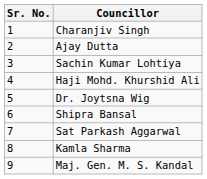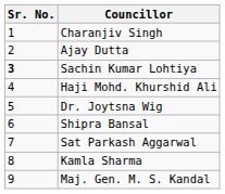Sachin Kumar Lohtiya | Sr. No.: normal -> bold
